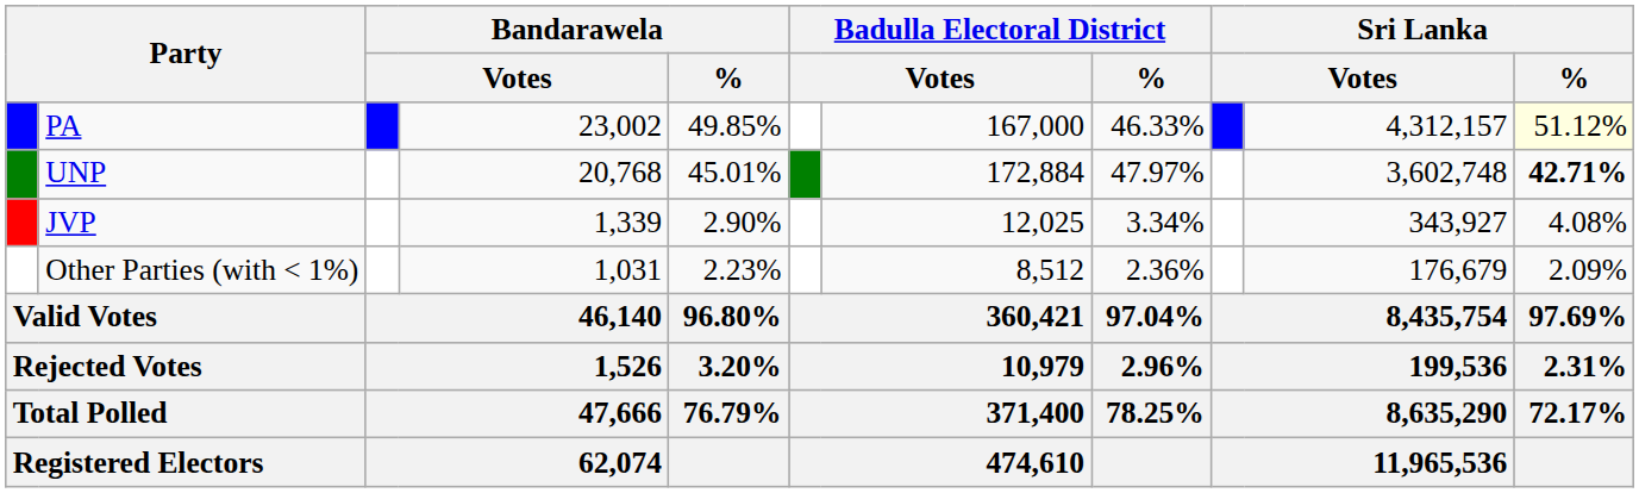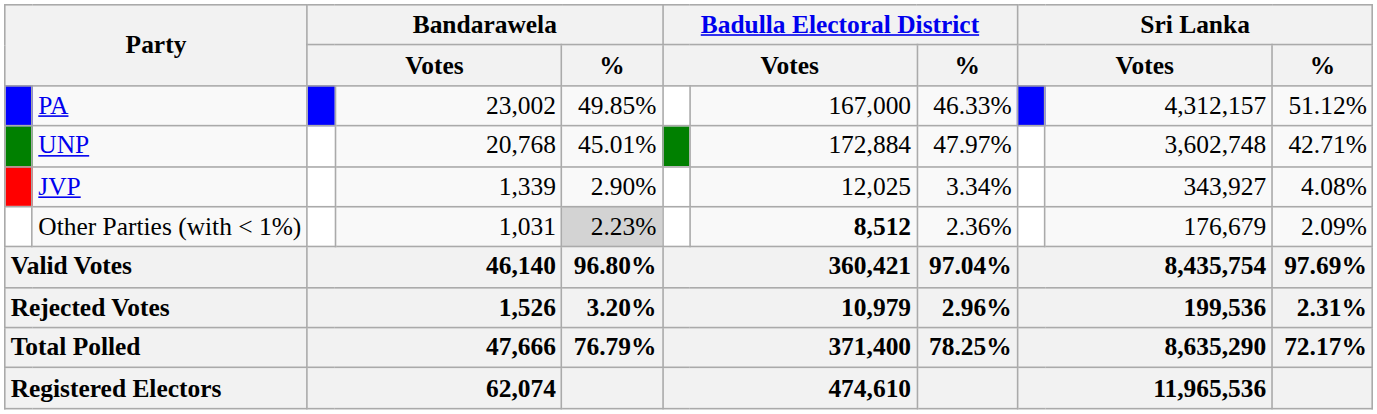PA | Sri Lanka / %: lightyellow background -> no background
UNP | Sri Lanka / %: bold -> normal
Other Parties (with < 1%) | Bandarawela / %: no background -> lightgrey background
Other Parties (with < 1%) | column 7: normal -> bold
